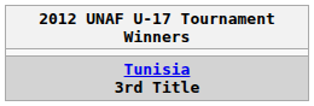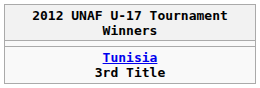row 3 | column 1: lightgrey background -> no background
